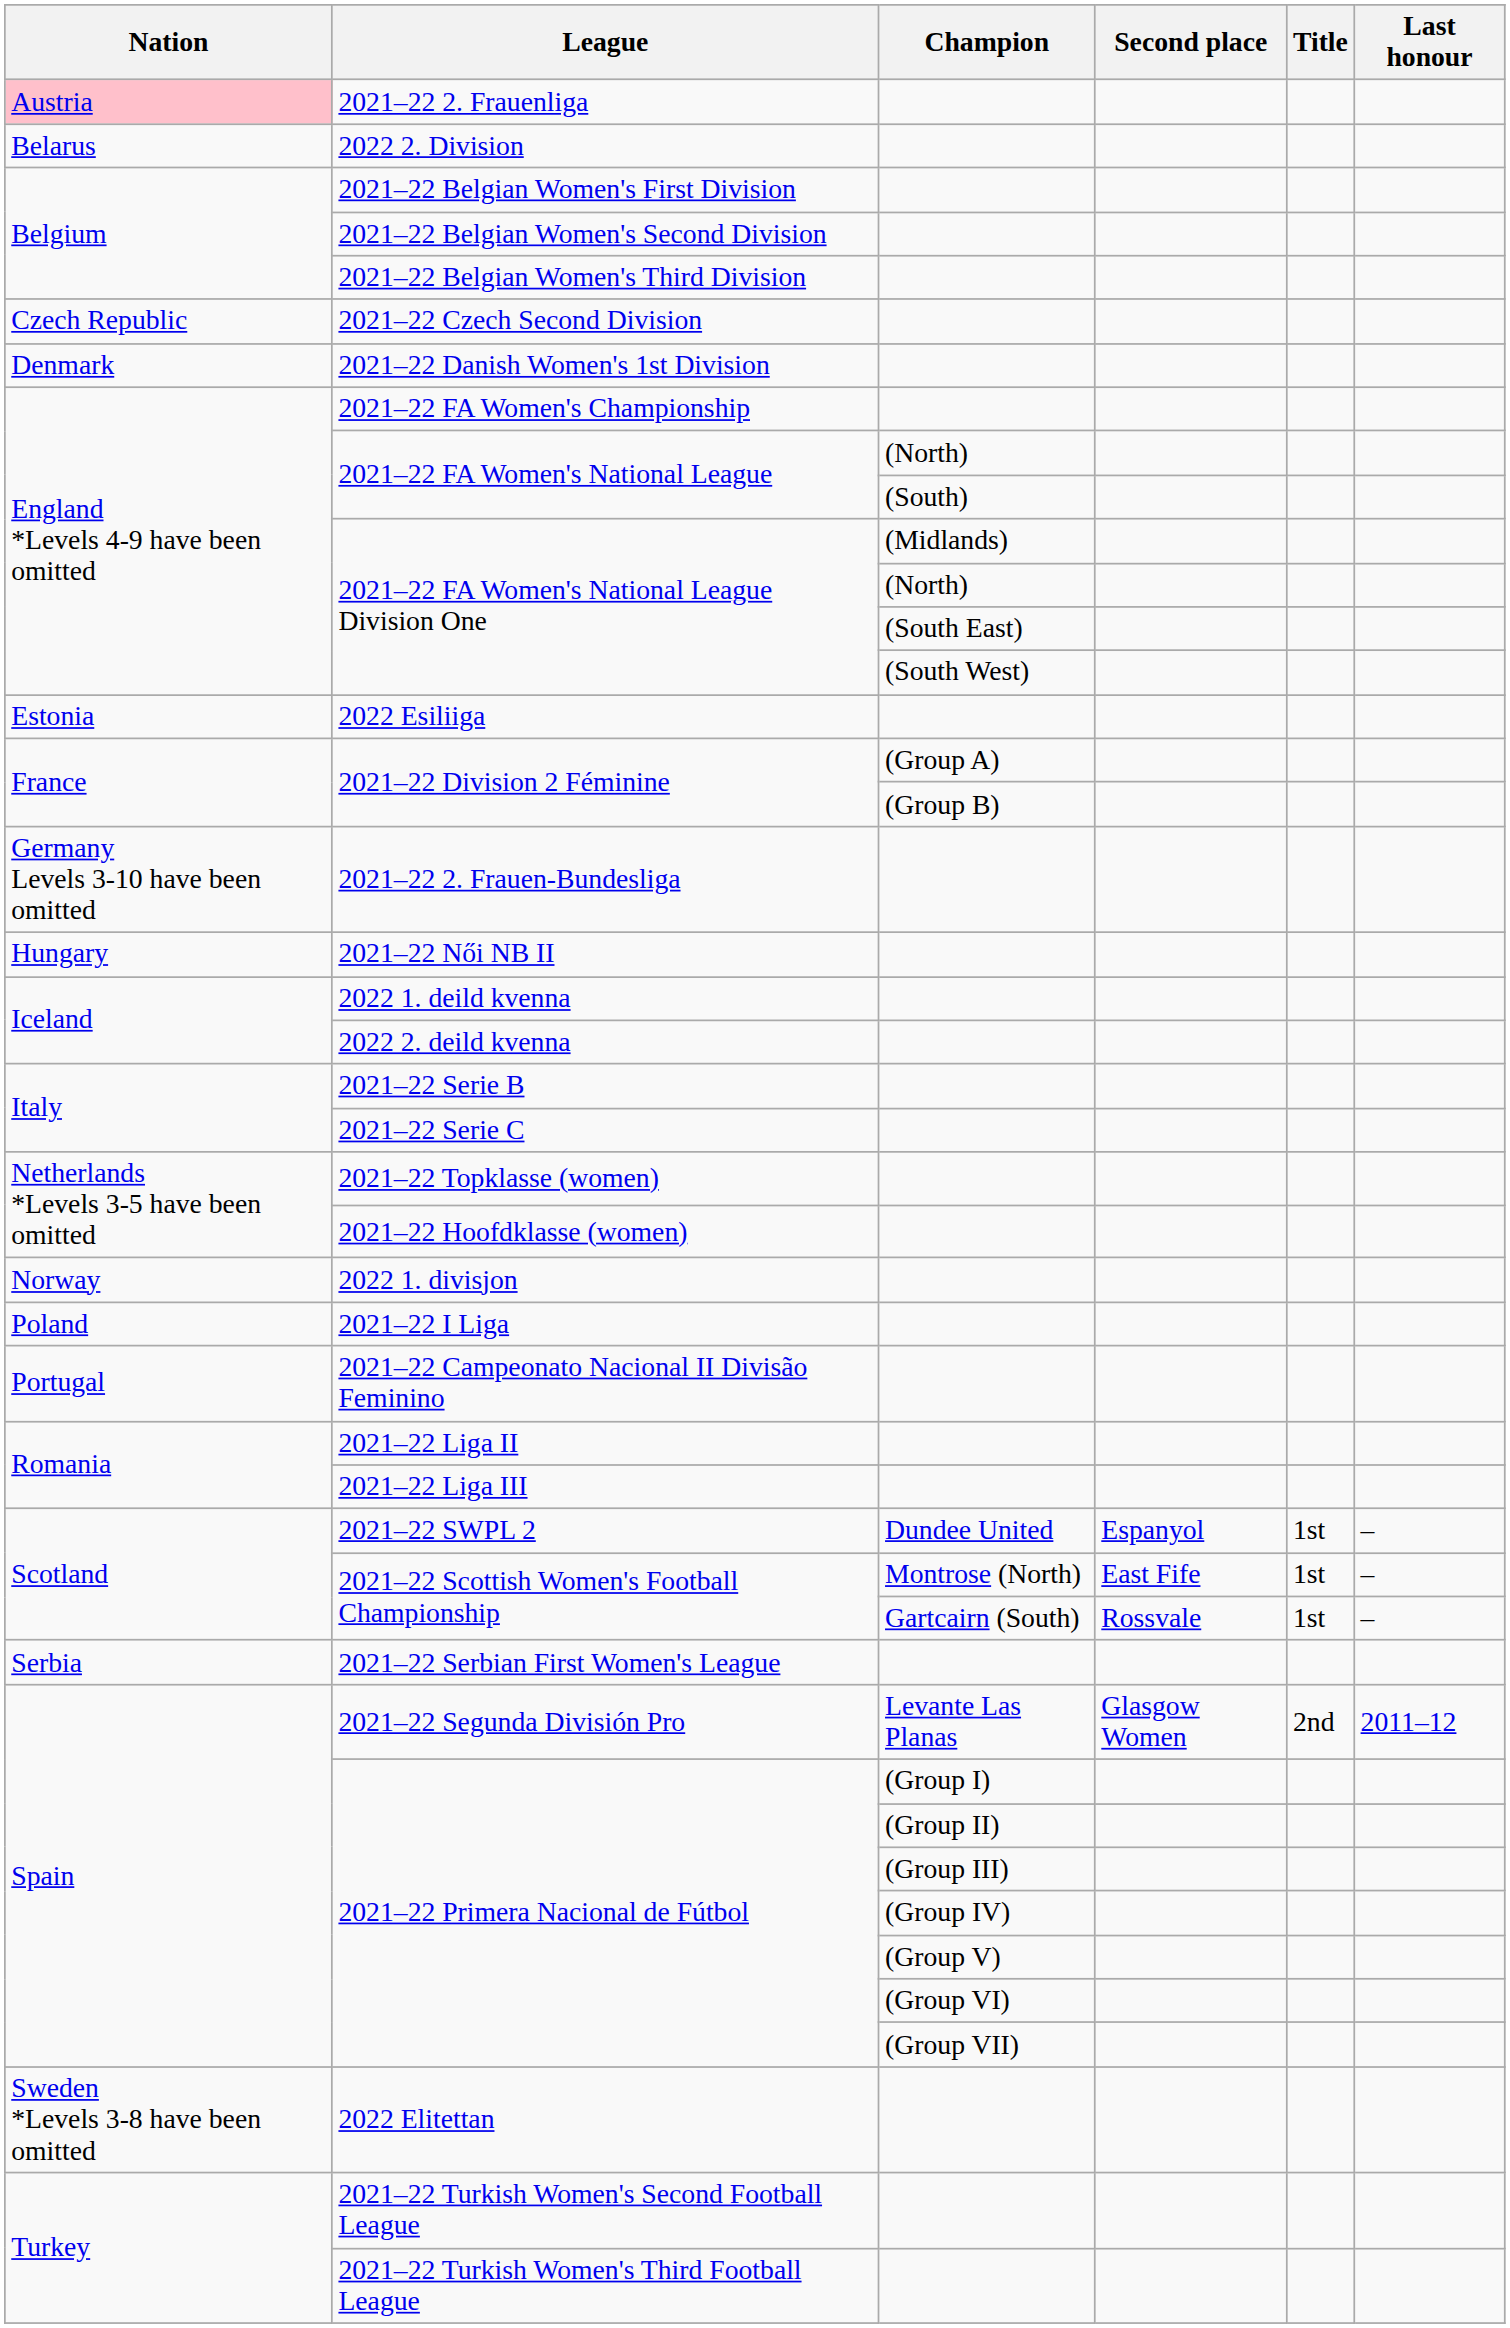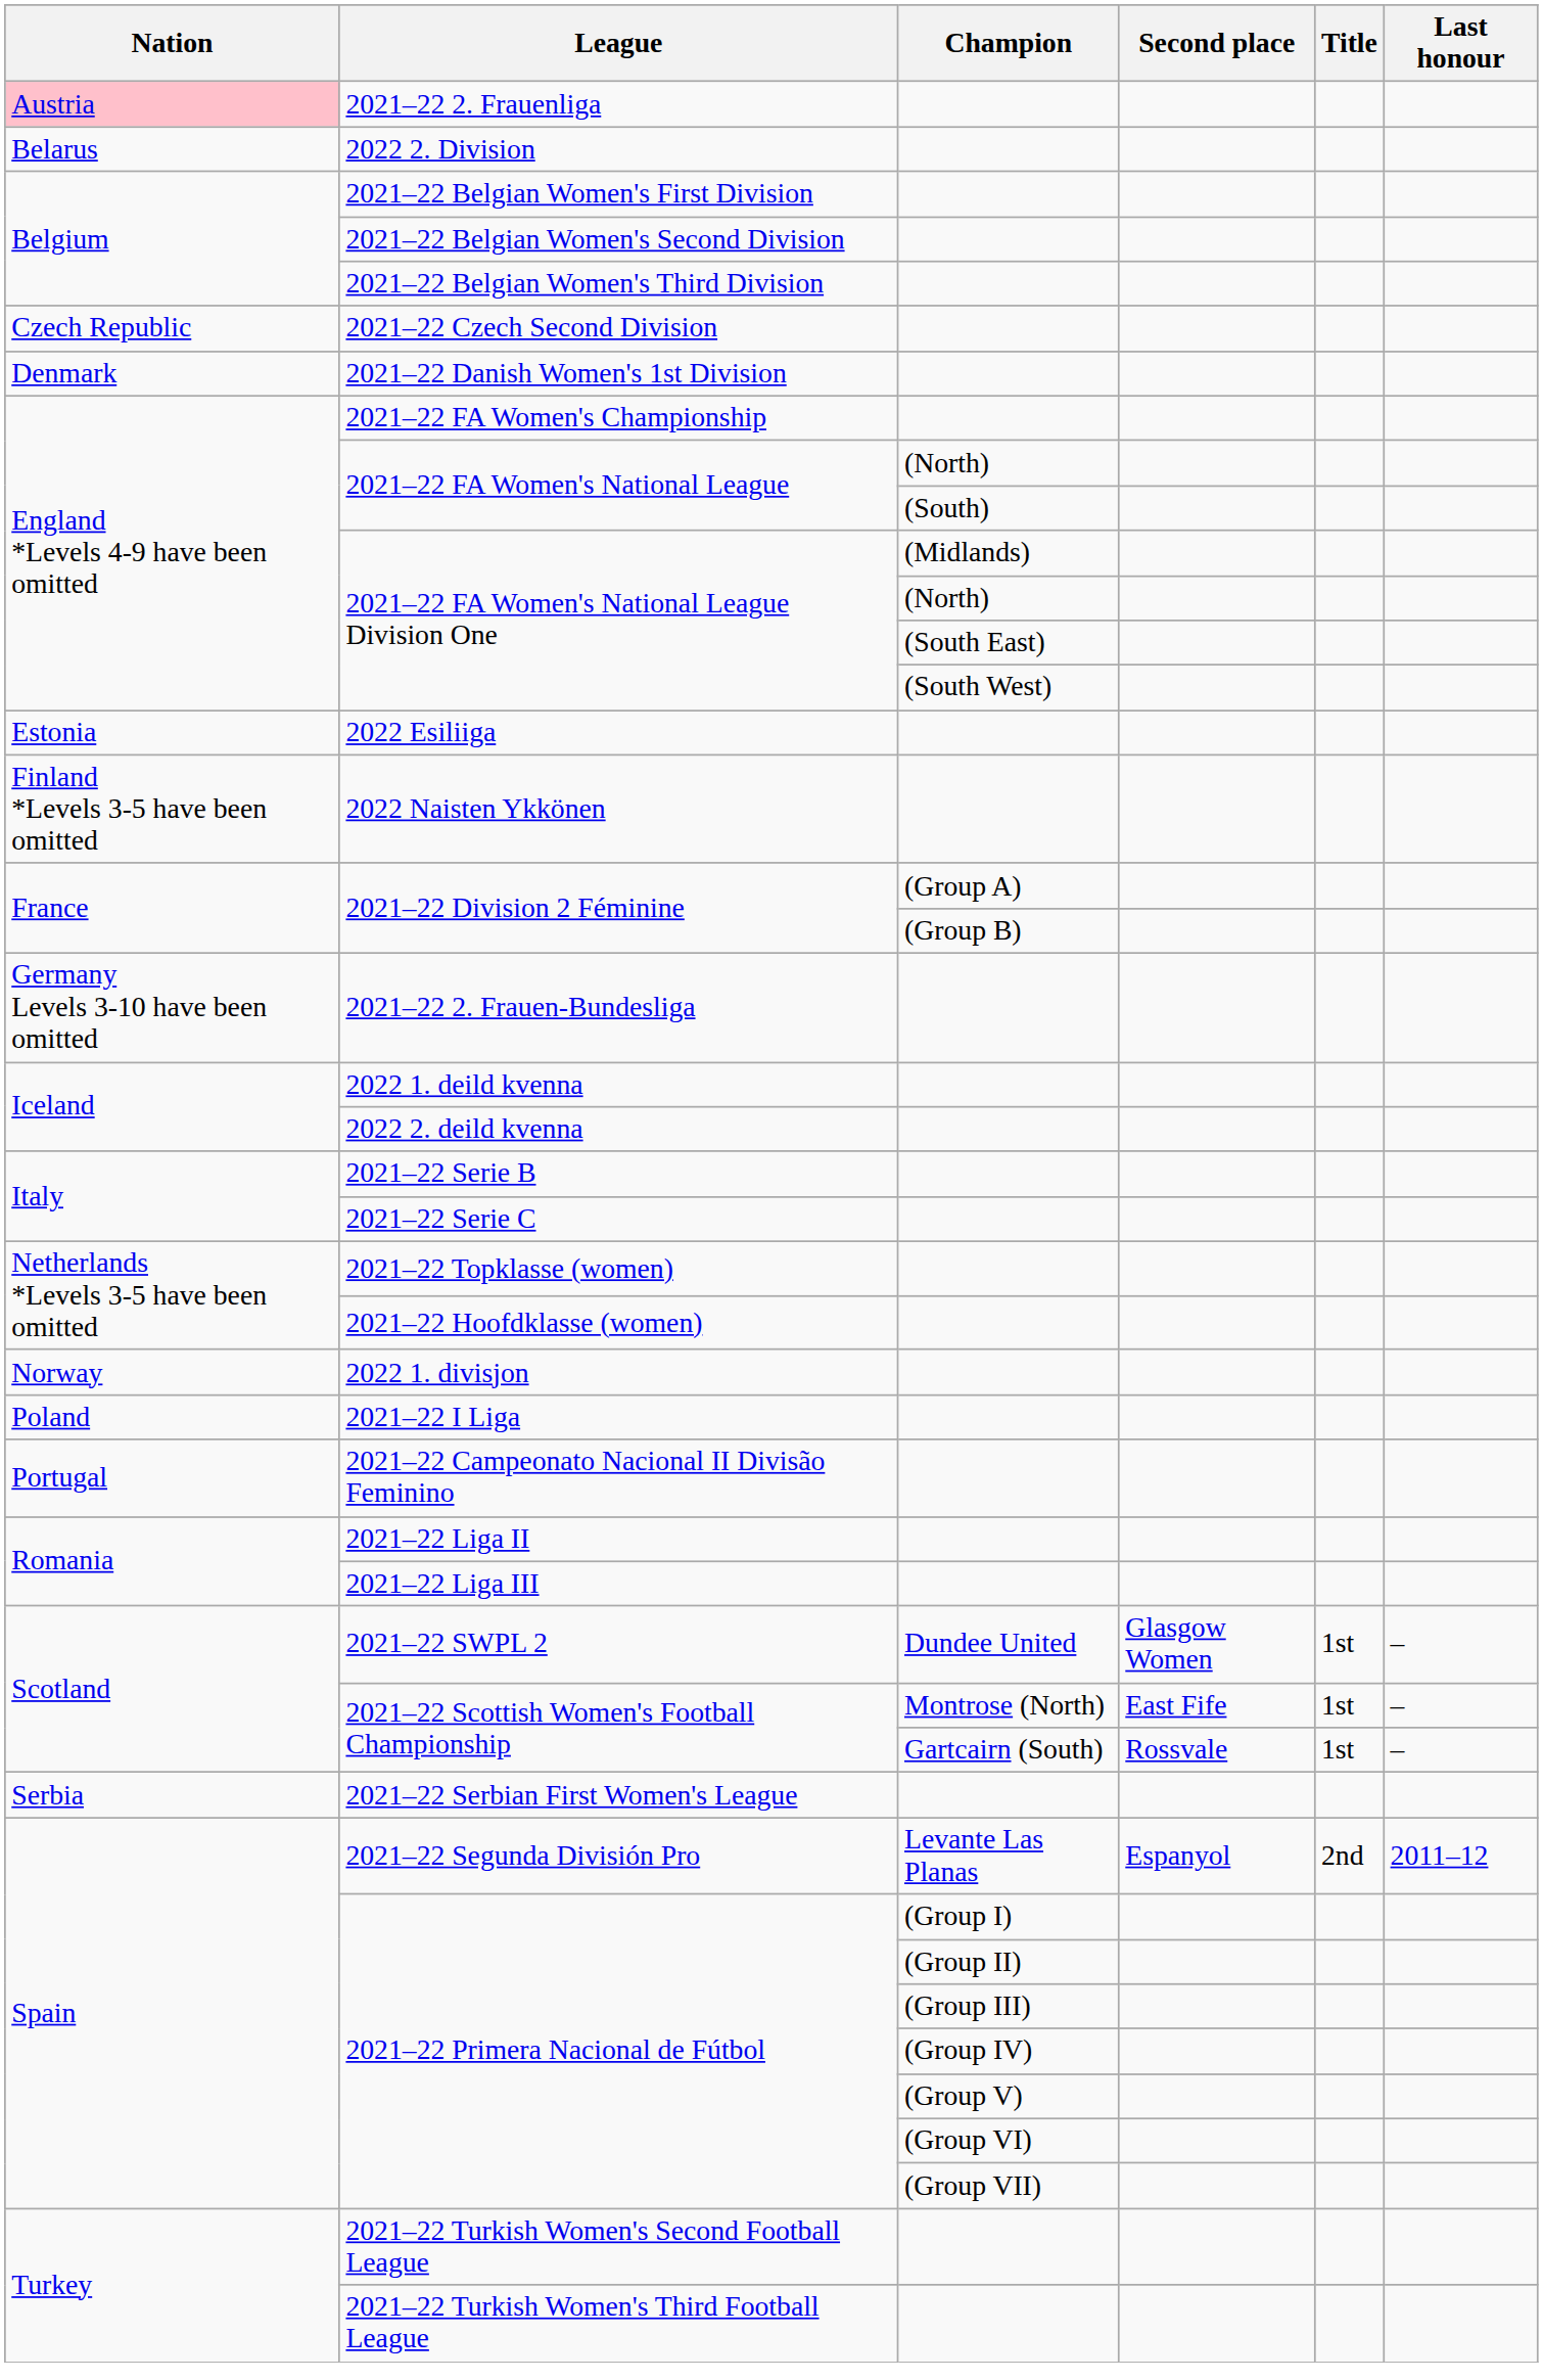+ row: Finland *Levels 3-5 have been omitted | 2022 Naisten Ykkönen
- row: Hungary | 2021–22 Női NB II
2021–22 SWPL 2 | Second place: Espanyol -> Glasgow Women
2021–22 Segunda División Pro | Second place: Glasgow Women -> Espanyol
- row: Sweden *Levels 3-8 have been omitted | 2022 Elitettan
